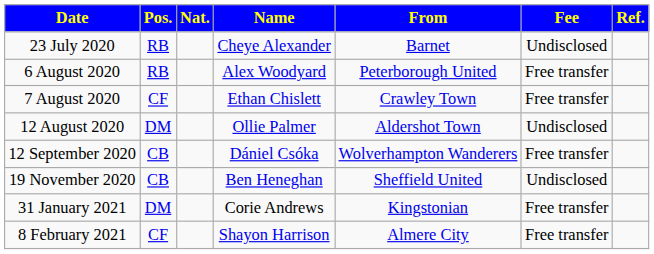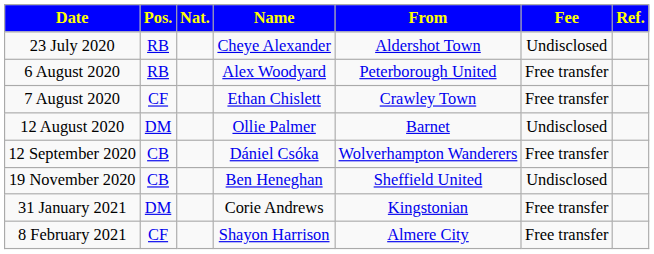23 July 2020 | From: Barnet -> Aldershot Town
12 August 2020 | From: Aldershot Town -> Barnet
